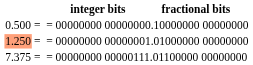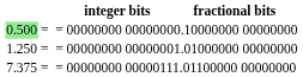0.500 | column 1: no background -> lightgreen background
1.250 | column 1: lightsalmon background -> no background
